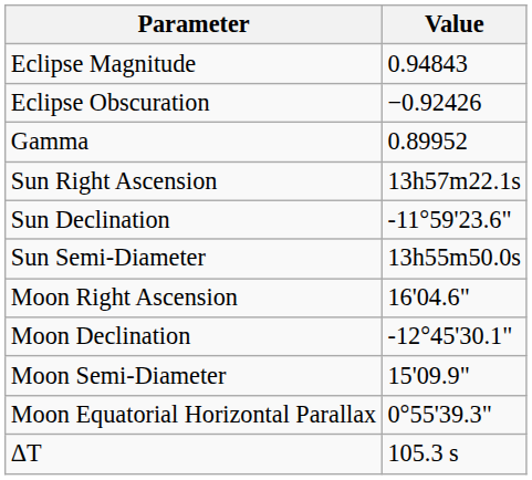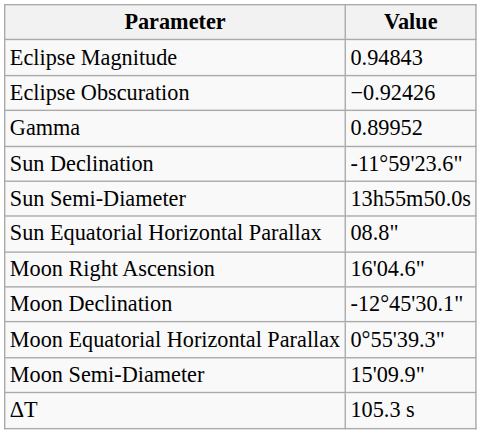- row: Sun Right Ascension | 13h57m22.1s
+ row: Sun Equatorial Horizontal Parallax | 08.8"
rows swapped: Moon Semi-Diameter <-> Moon Equatorial Horizontal Parallax
